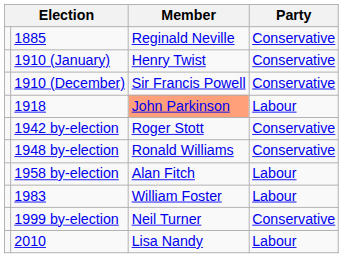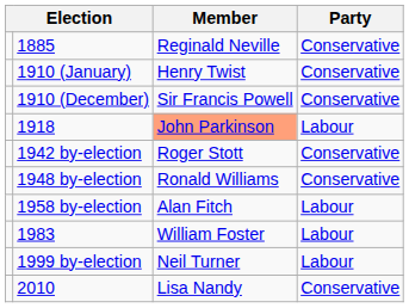1999 by-election | Party: Conservative -> Labour
2010 | Party: Labour -> Conservative
